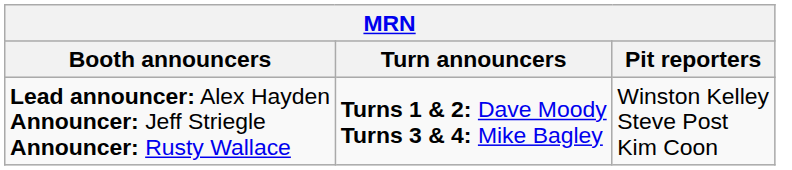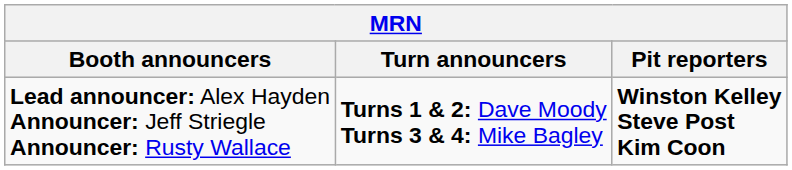row 3 | Pit reporters: normal -> bold
